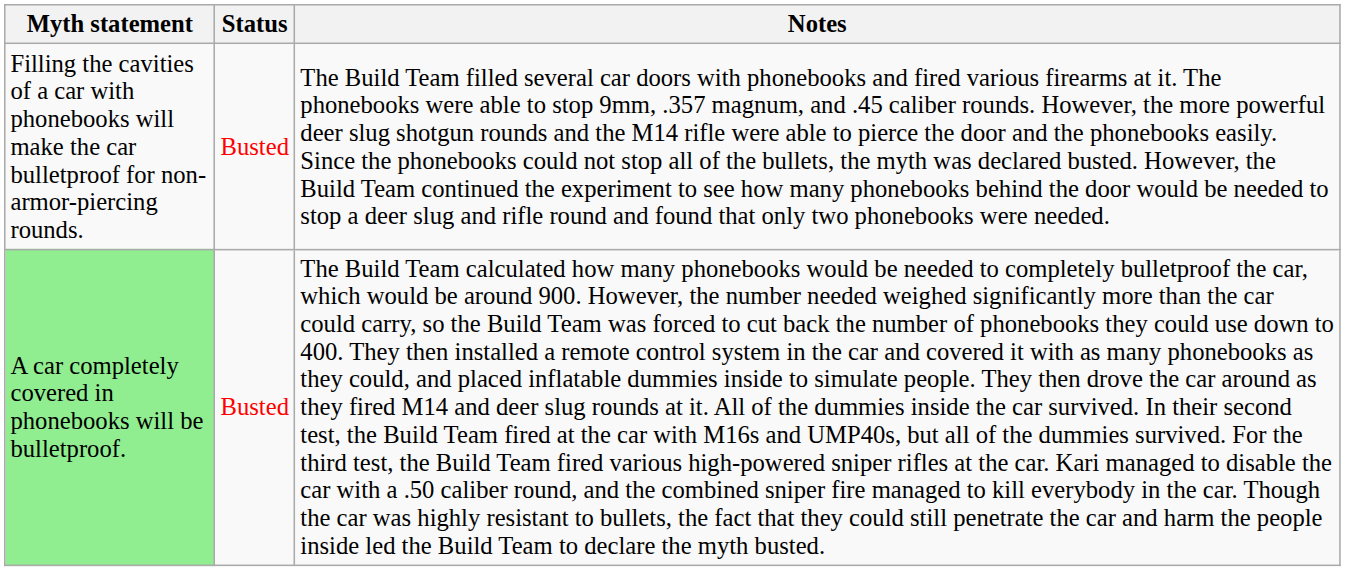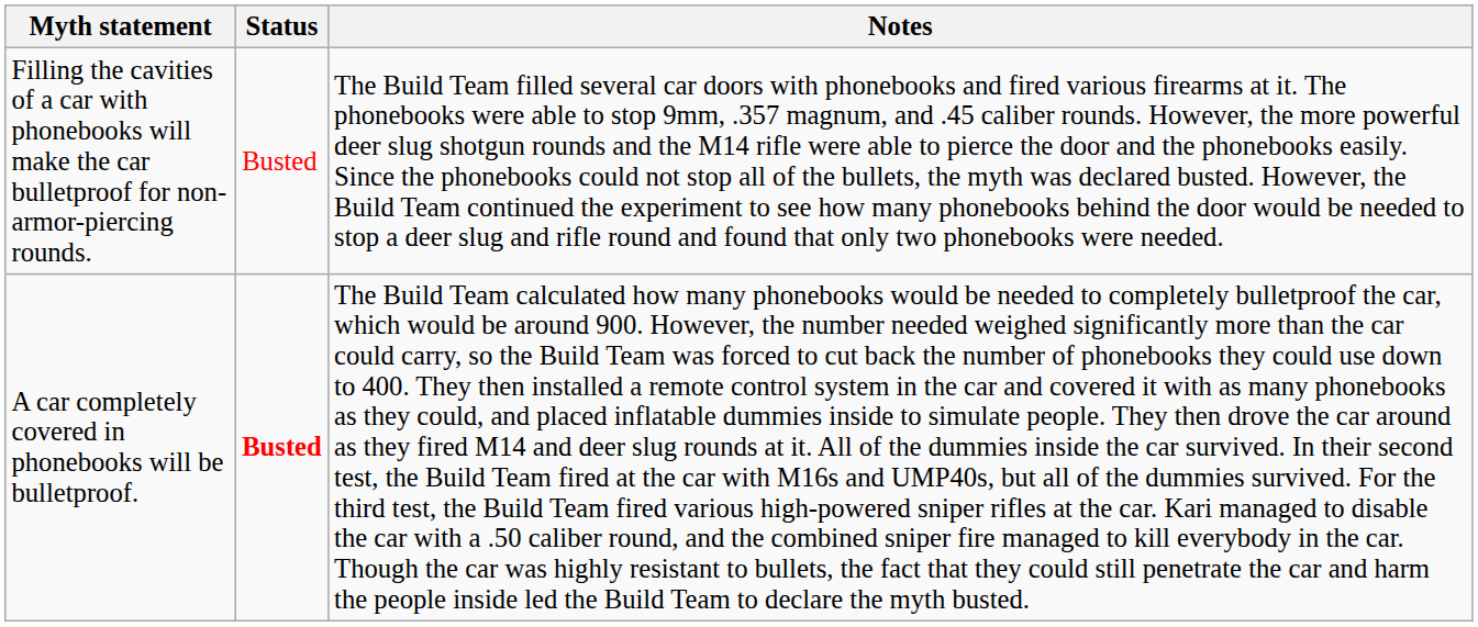row 3 | Myth statement: lightgreen background -> no background
row 3 | Status: normal -> bold
